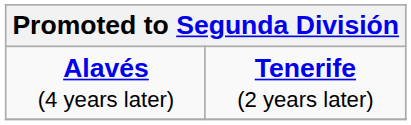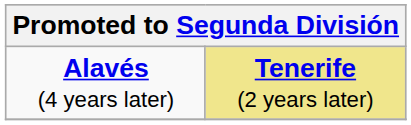Alavés (4 years later) | column 2: no background -> khaki background
